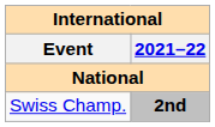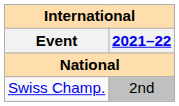Swiss Champ. | 2021–22: bold -> normal
